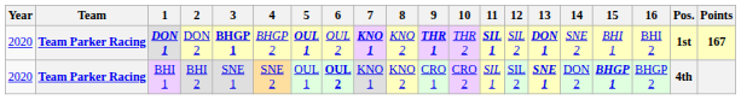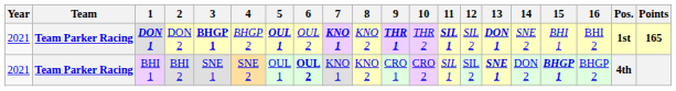row 2 | Year: 2020 -> 2021
row 2 | Points: 167 -> 165
row 3 | Year: 2020 -> 2021
